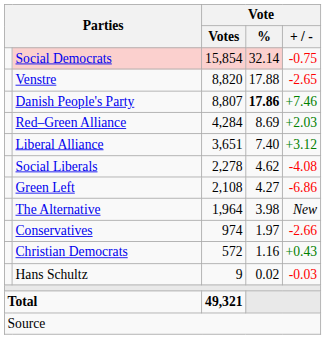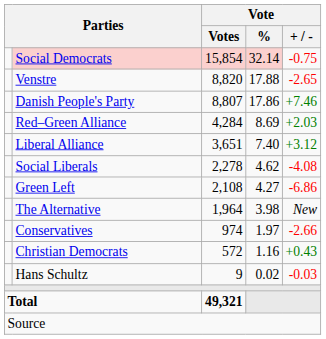Danish People's Party | Vote / %: bold -> normal
